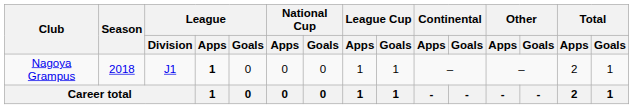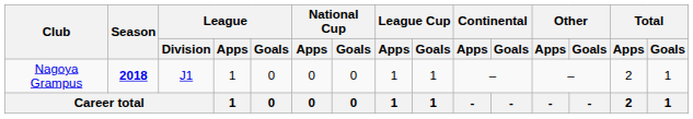Nagoya Grampus | Season: normal -> bold
Nagoya Grampus | League / Apps: bold -> normal
